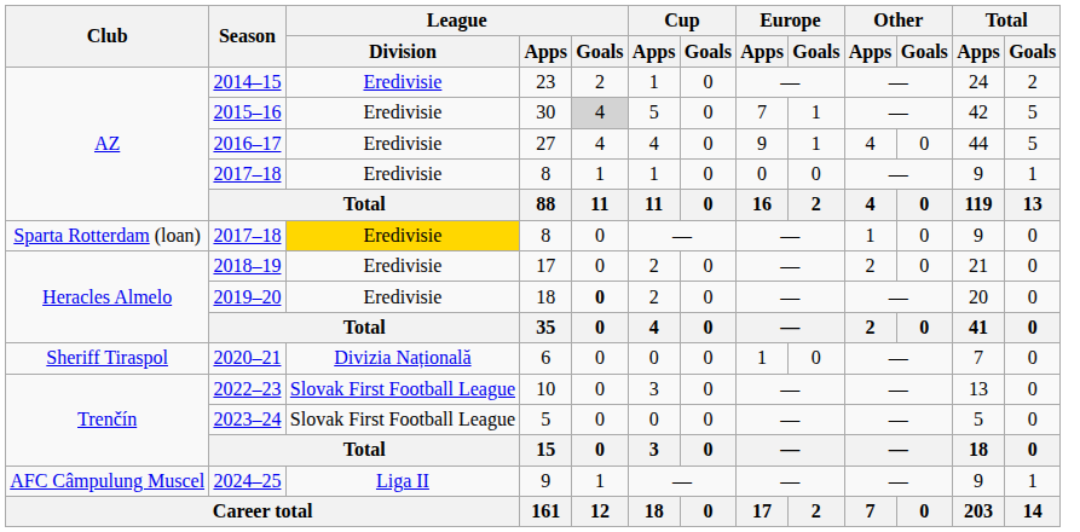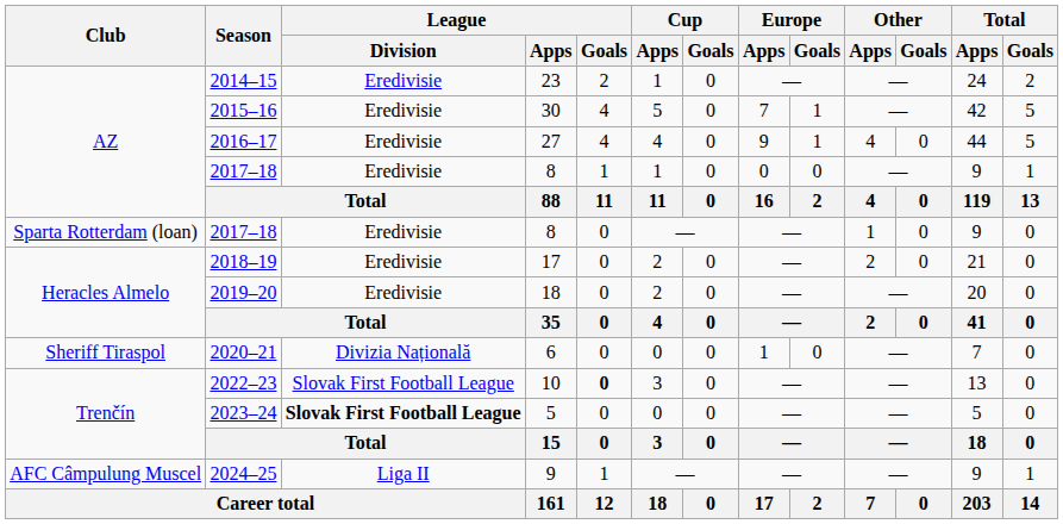2015–16 | League / Goals: lightgrey background -> no background
Sparta Rotterdam (loan) / 2017–18 | League / Division: gold background -> no background
2019–20 | League / Goals: bold -> normal
2022–23 | League / Goals: normal -> bold
2023–24 | League / Division: normal -> bold
